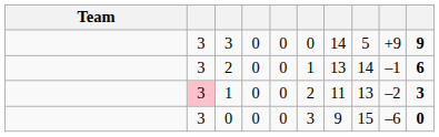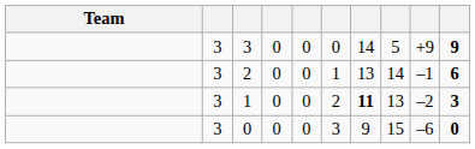row 4 | column 2: pink background -> no background
row 4 | column 7: normal -> bold
